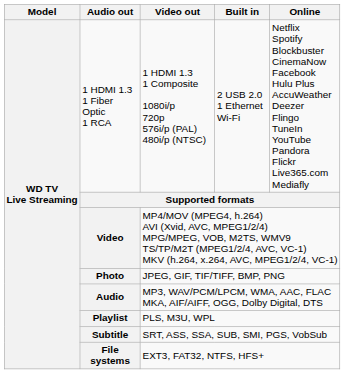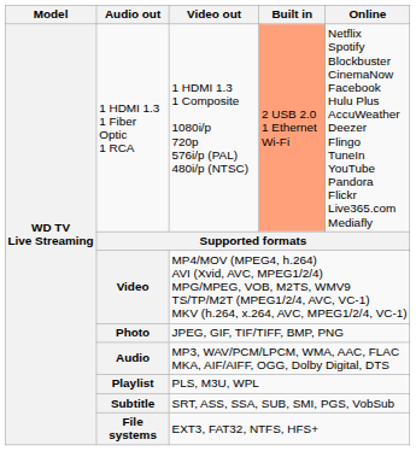1 HDMI 1.3 1 Fiber Optic 1 RCA | Built in: no background -> lightsalmon background
